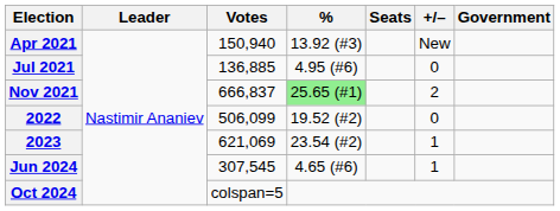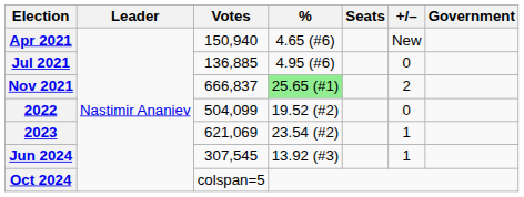Apr 2021 | %: 13.92 (#3) -> 4.65 (#6)
2022 | Votes: 506,099 -> 504,099
Jun 2024 | %: 4.65 (#6) -> 13.92 (#3)
